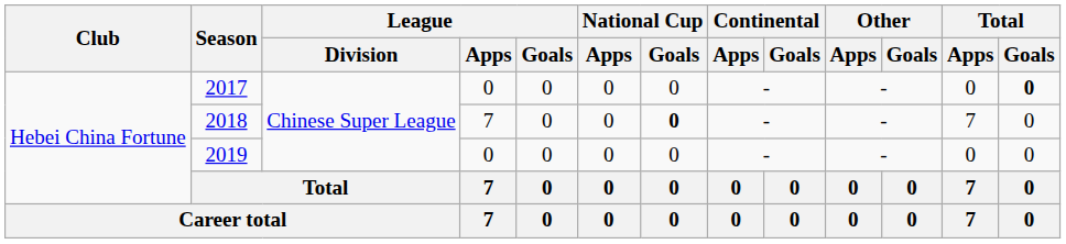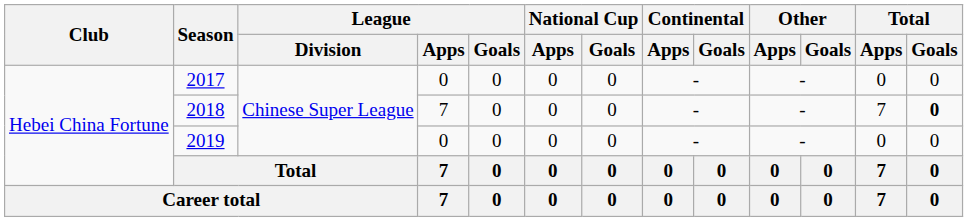2017 | Total / Goals: bold -> normal
2018 | National Cup / Goals: bold -> normal
2018 | Total / Goals: normal -> bold
